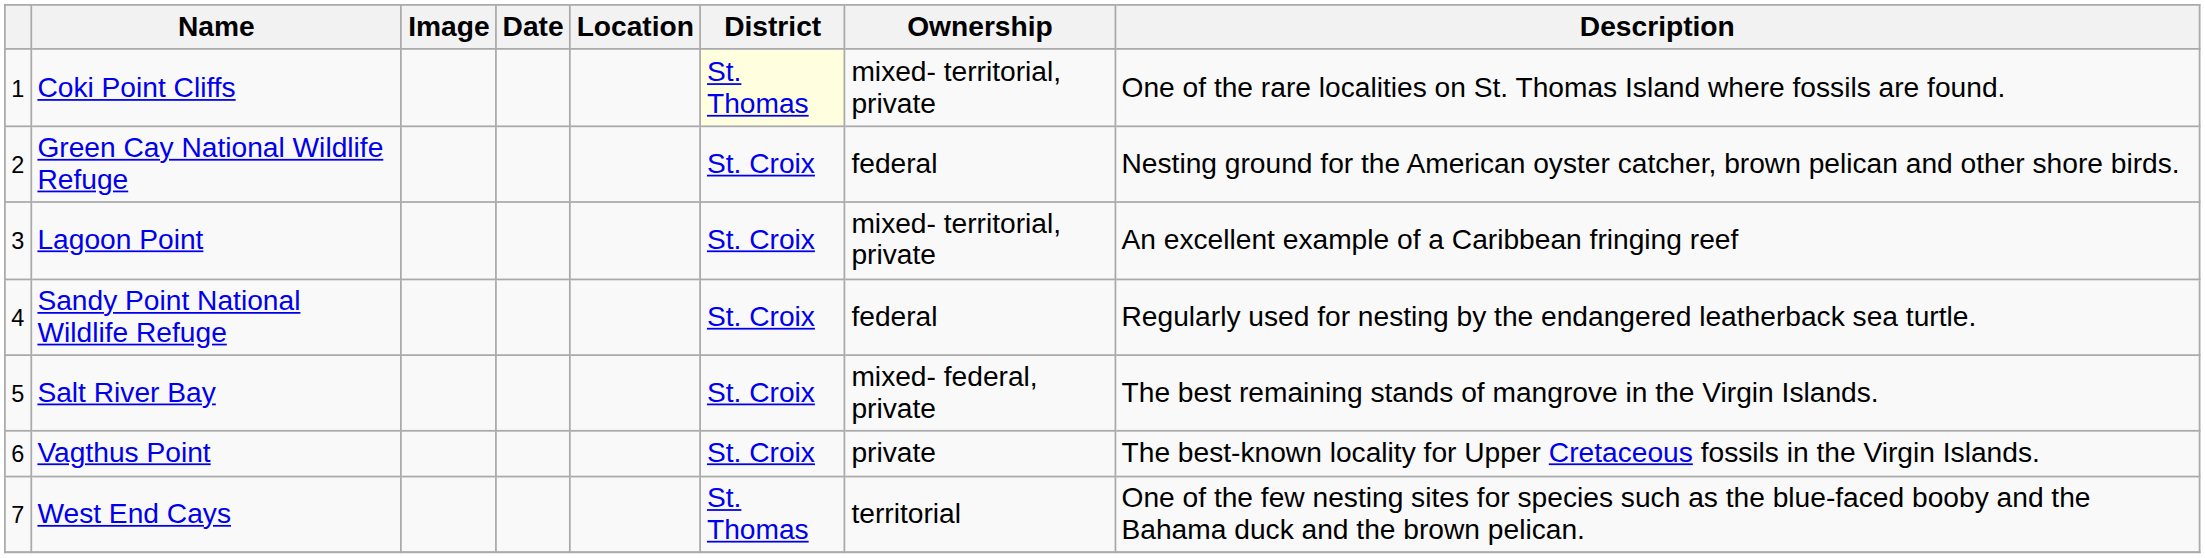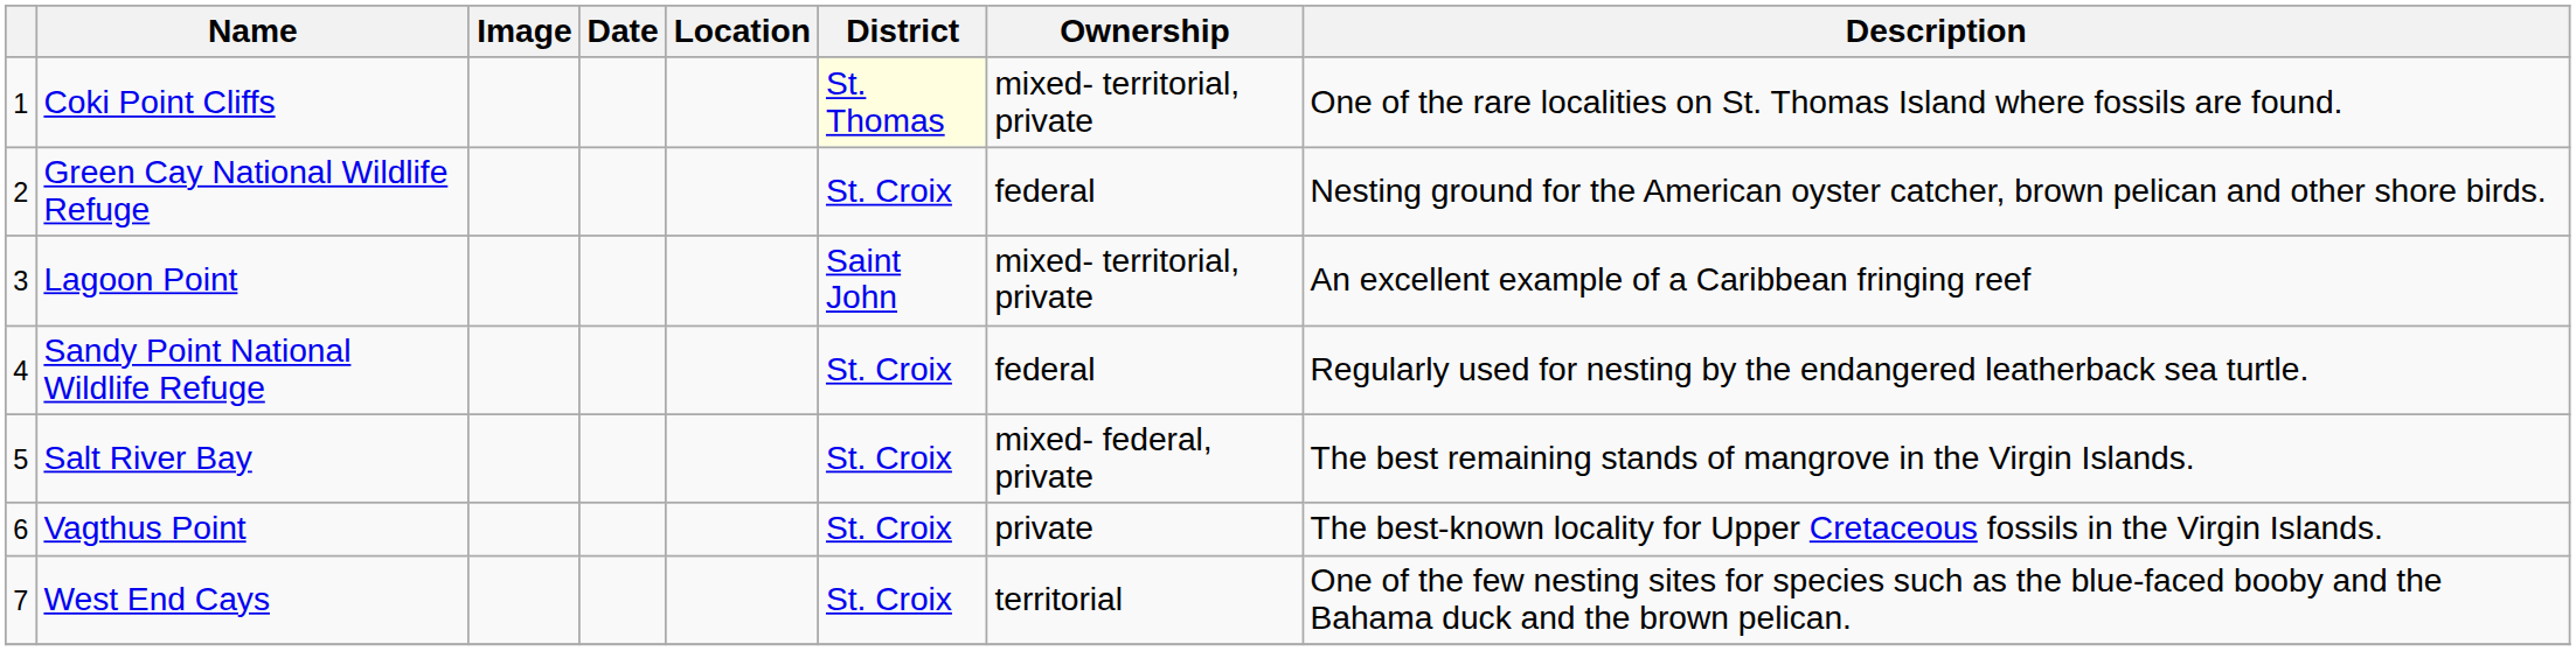Lagoon Point | District: St. Croix -> Saint John
West End Cays | District: St. Thomas -> St. Croix
